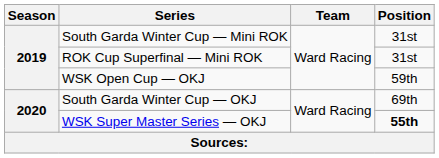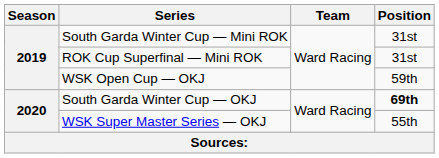South Garda Winter Cup — OKJ | Position: normal -> bold
WSK Super Master Series — OKJ | Position: bold -> normal
